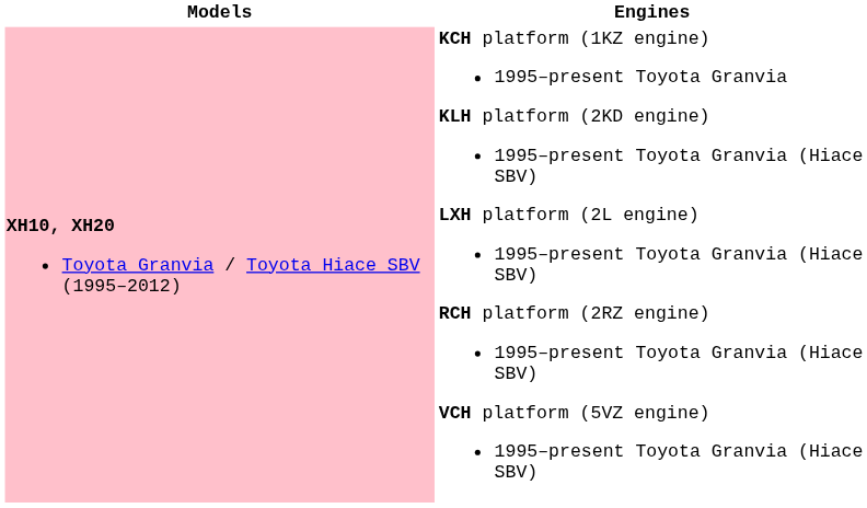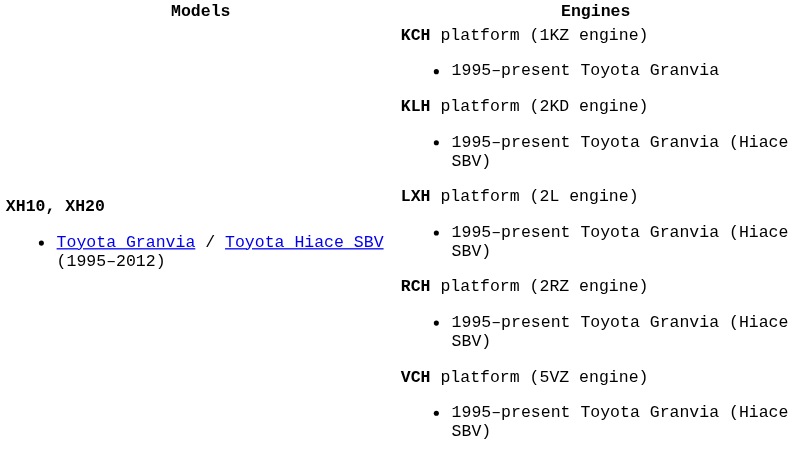XH10, XH20 Toyota Granvia / Toyota Hiace SBV (1995–2012) | Models: pink background -> no background
